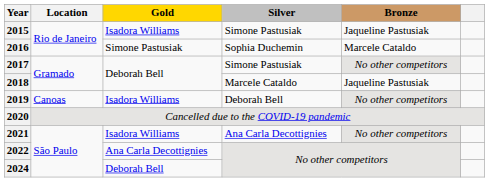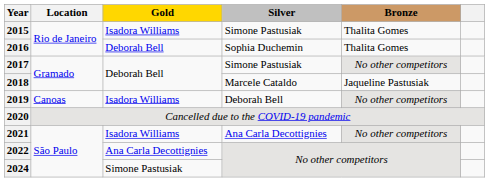2015 | Bronze: Jaqueline Pastusiak -> Thalita Gomes
2016 | Gold: Simone Pastusiak -> Deborah Bell
2016 | Bronze: Marcele Cataldo -> Thalita Gomes
2024 | Gold: Deborah Bell -> Simone Pastusiak
